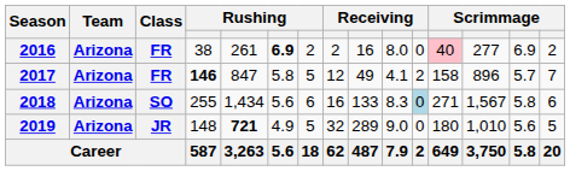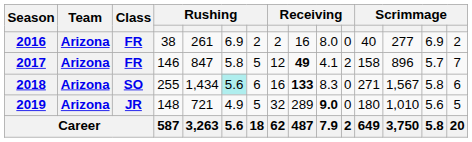2016 | column 6: bold -> normal
2016 | column 12: pink background -> no background
2017 | column 4: bold -> normal
2017 | column 9: normal -> bold
2018 | column 6: no background -> paleturquoise background
2018 | column 9: normal -> bold
2018 | column 11: lightblue background -> no background
2019 | column 5: bold -> normal
2019 | column 10: normal -> bold
